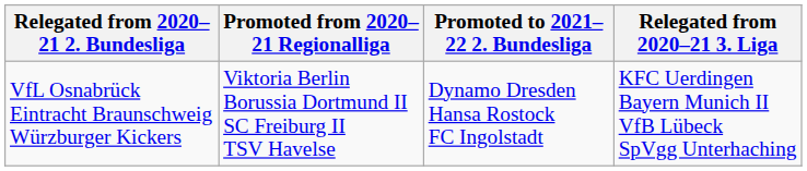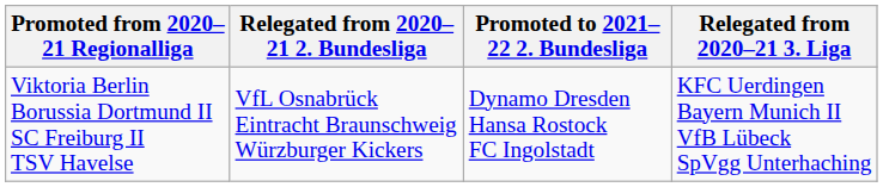columns swapped: Promoted from 2020–21 Regionalliga <-> Relegated from 2020–21 2. Bundesliga
